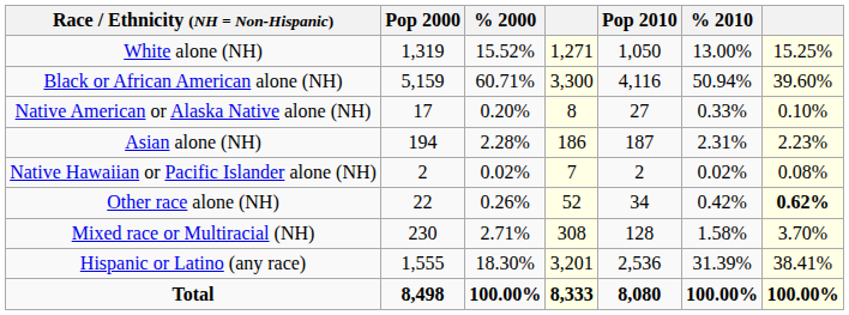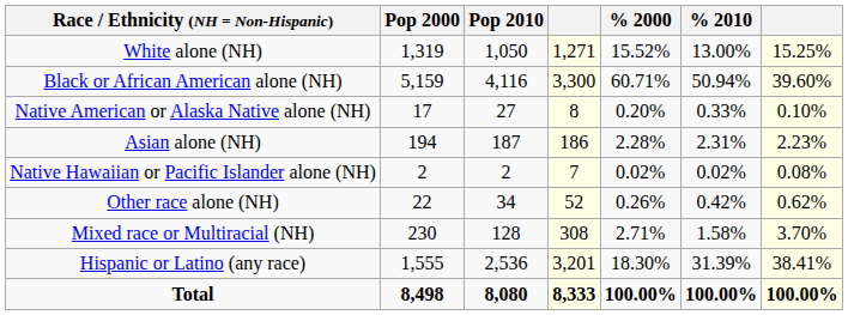columns swapped: Pop 2010 <-> % 2000
Other race alone (NH) | column 7: bold -> normal
